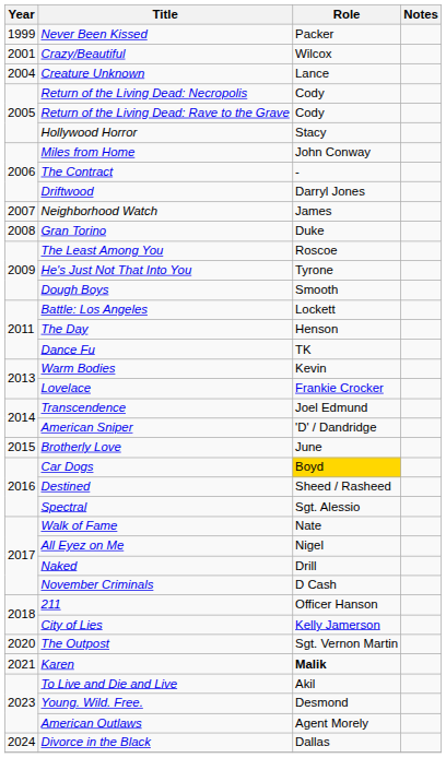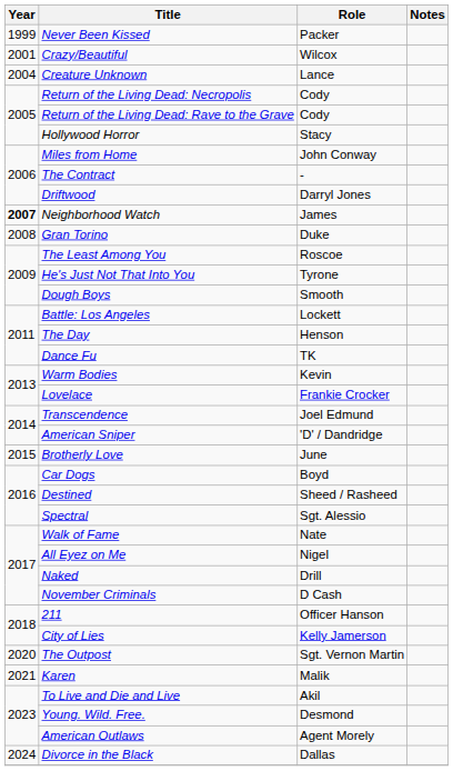Neighborhood Watch | Year: normal -> bold
Car Dogs | Role: gold background -> no background
Karen | Role: bold -> normal
